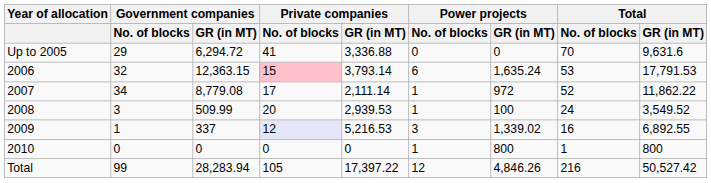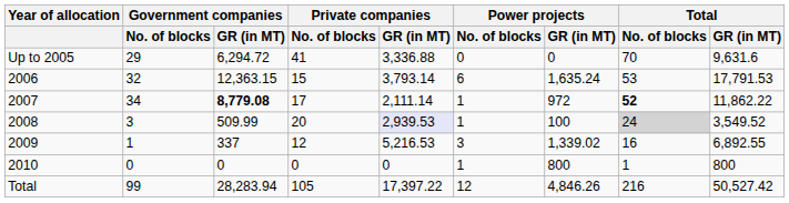2006 | Private companies / No. of blocks: pink background -> no background
2007 | Government companies / GR (in MT): normal -> bold
2007 | Total / No. of blocks: normal -> bold
2008 | Private companies / GR (in MT): no background -> lavender background
2008 | Total / No. of blocks: no background -> lightgrey background
2009 | Private companies / No. of blocks: lavender background -> no background
